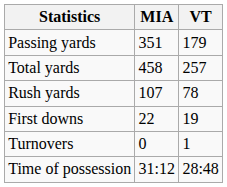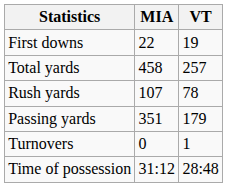rows swapped: First downs <-> Passing yards
